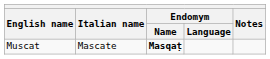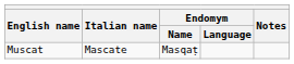Muscat | Endomym / Name: bold -> normal
